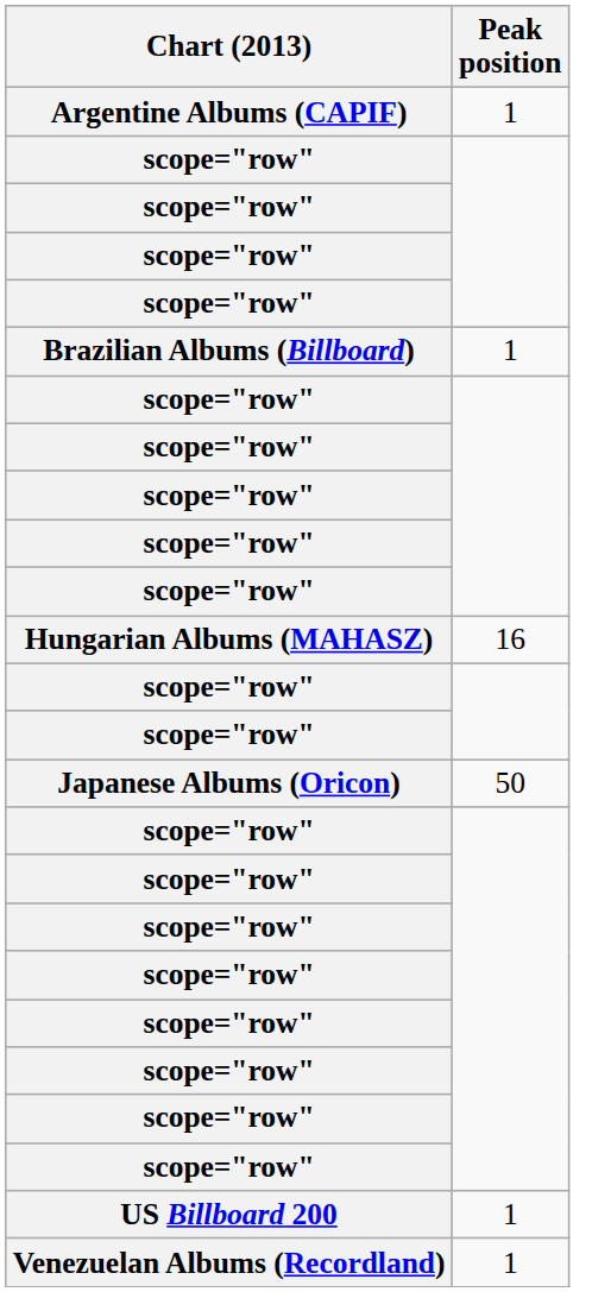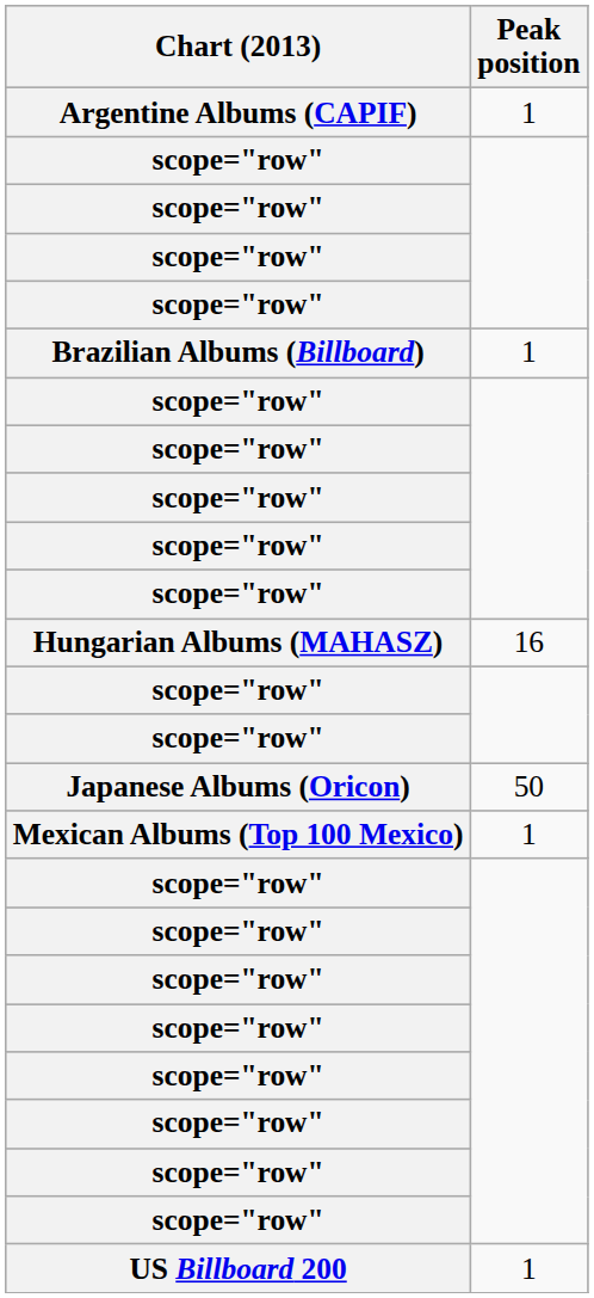+ row: Mexican Albums (Top 100 Mexico) | 1
- row: Venezuelan Albums (Recordland) | 1
